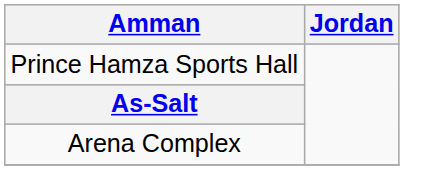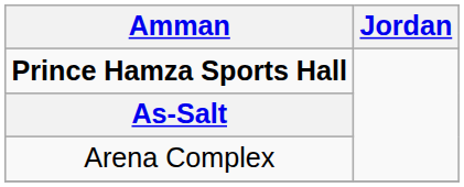Prince Hamza Sports Hall | Amman: normal -> bold
